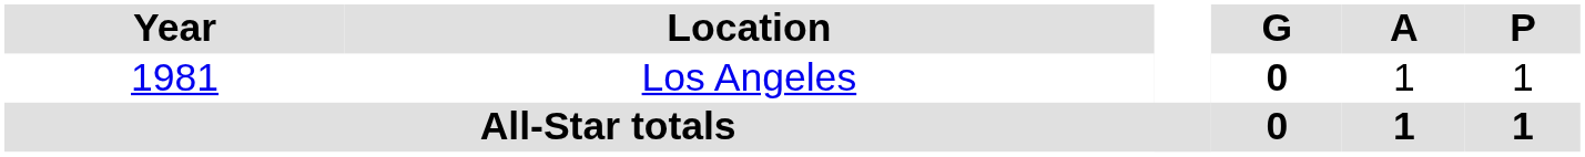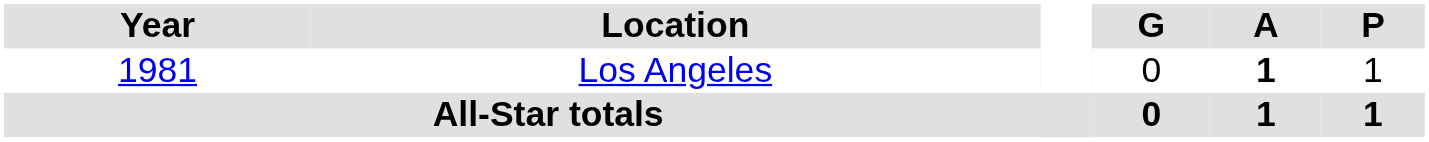Los Angeles | G: bold -> normal
Los Angeles | A: normal -> bold
